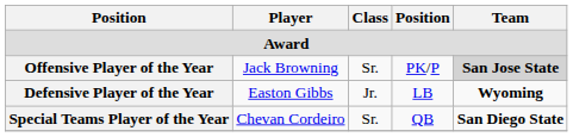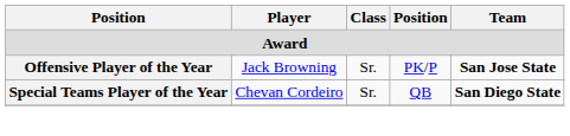Offensive Player of the Year | Team: lightgrey background -> no background
- row: Defensive Player of the Year | Easton Gibbs | Jr. | LB | Wyoming
